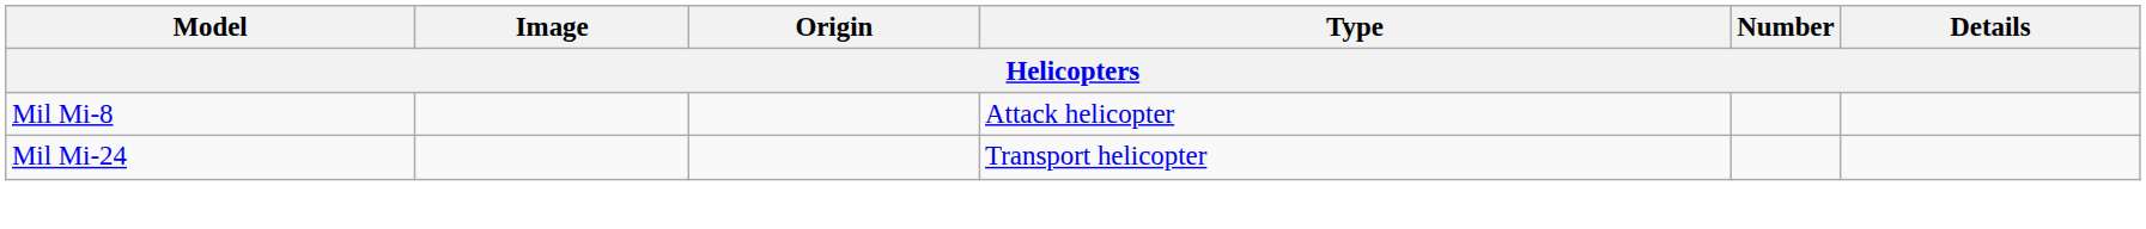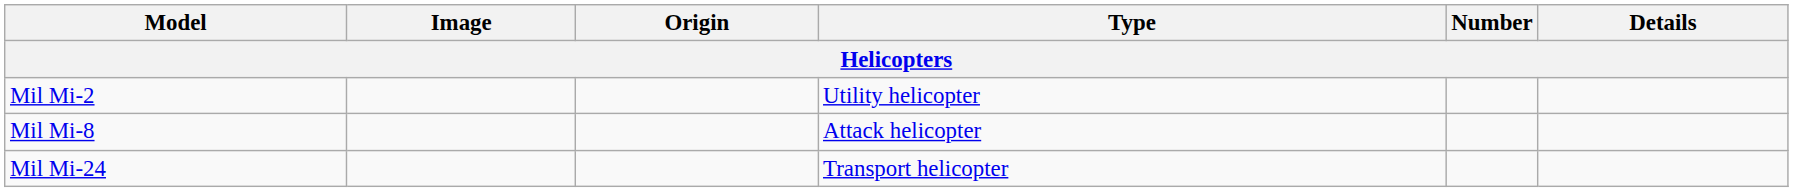+ row: Mil Mi-2 | Utility helicopter
